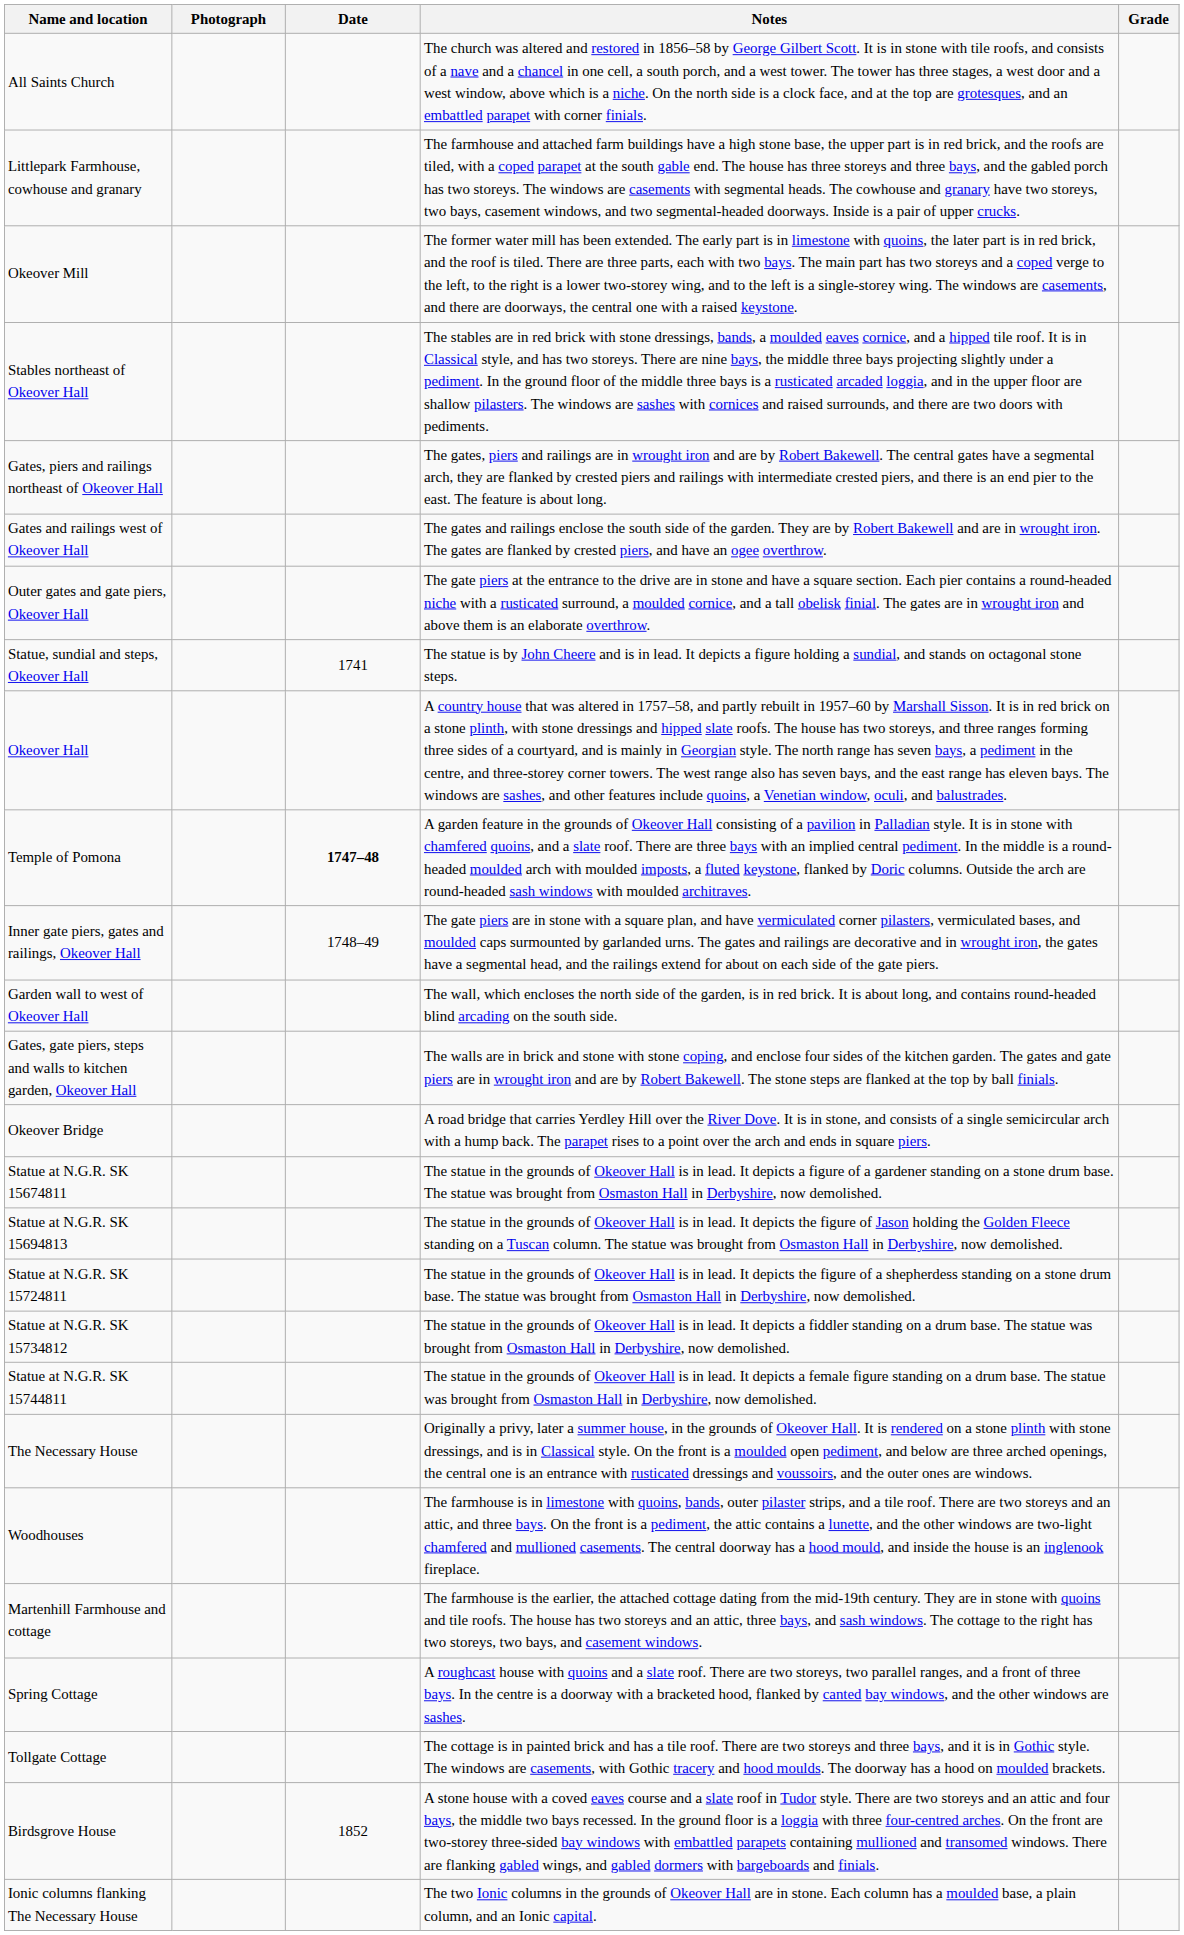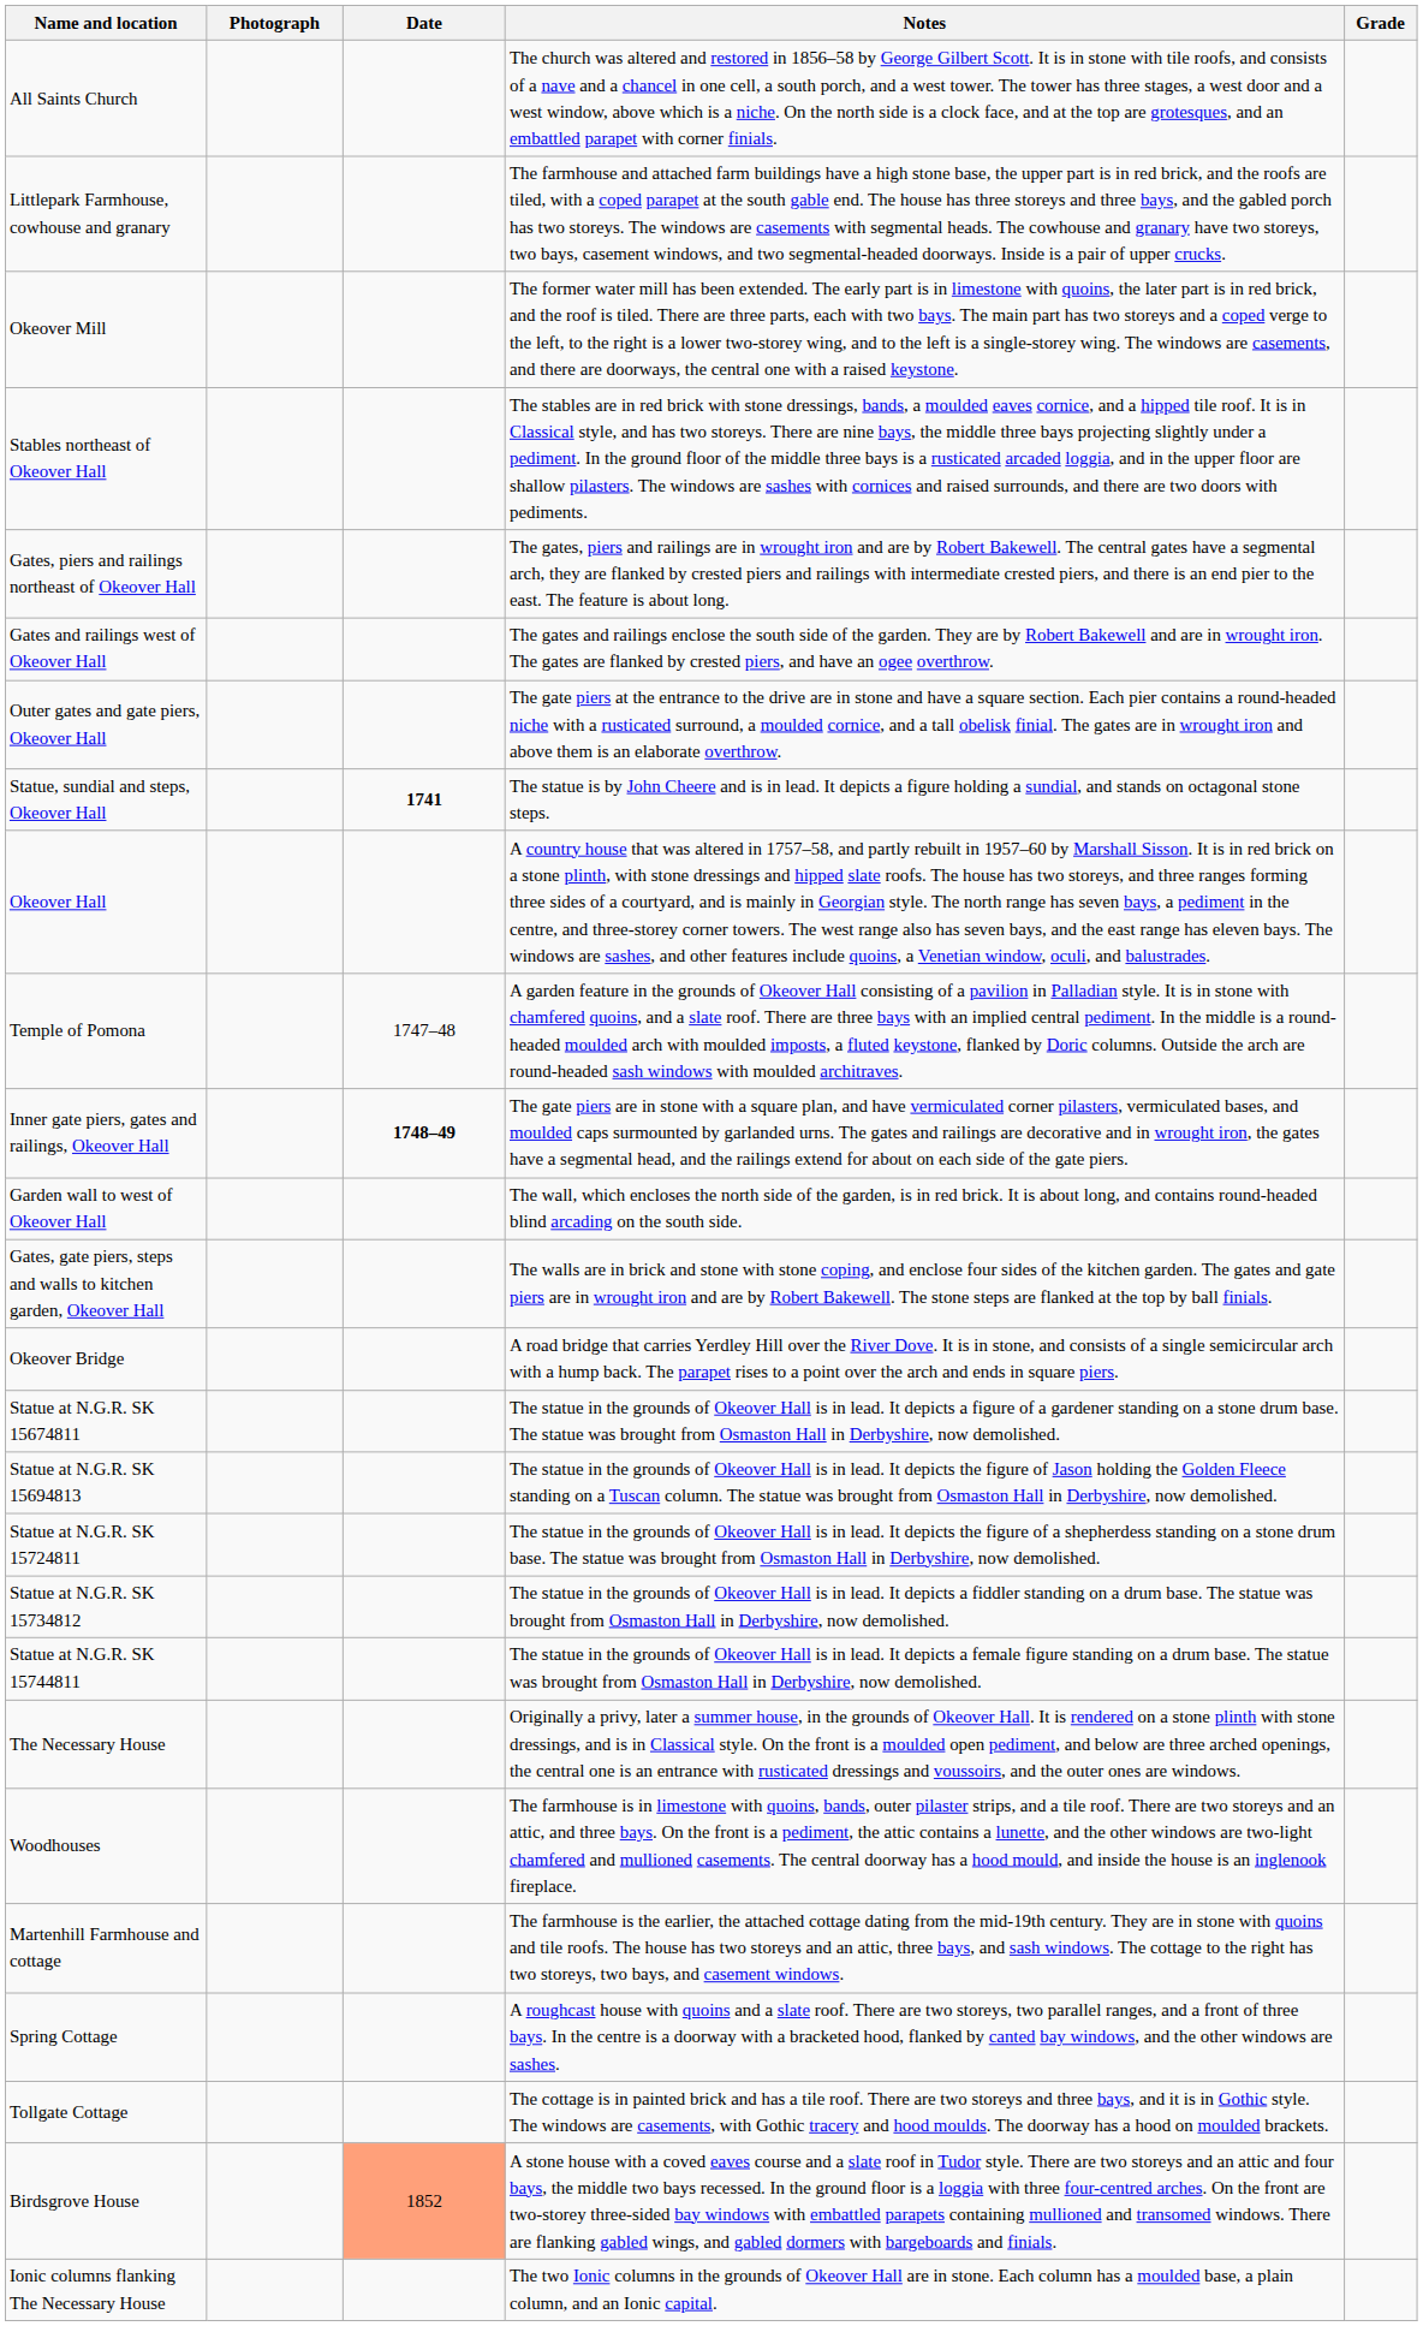Statue, sundial and steps, Okeover Hall | Date: normal -> bold
Temple of Pomona | Date: bold -> normal
Inner gate piers, gates and railings, Okeover Hall | Date: normal -> bold
Birdsgrove House | Date: no background -> lightsalmon background
